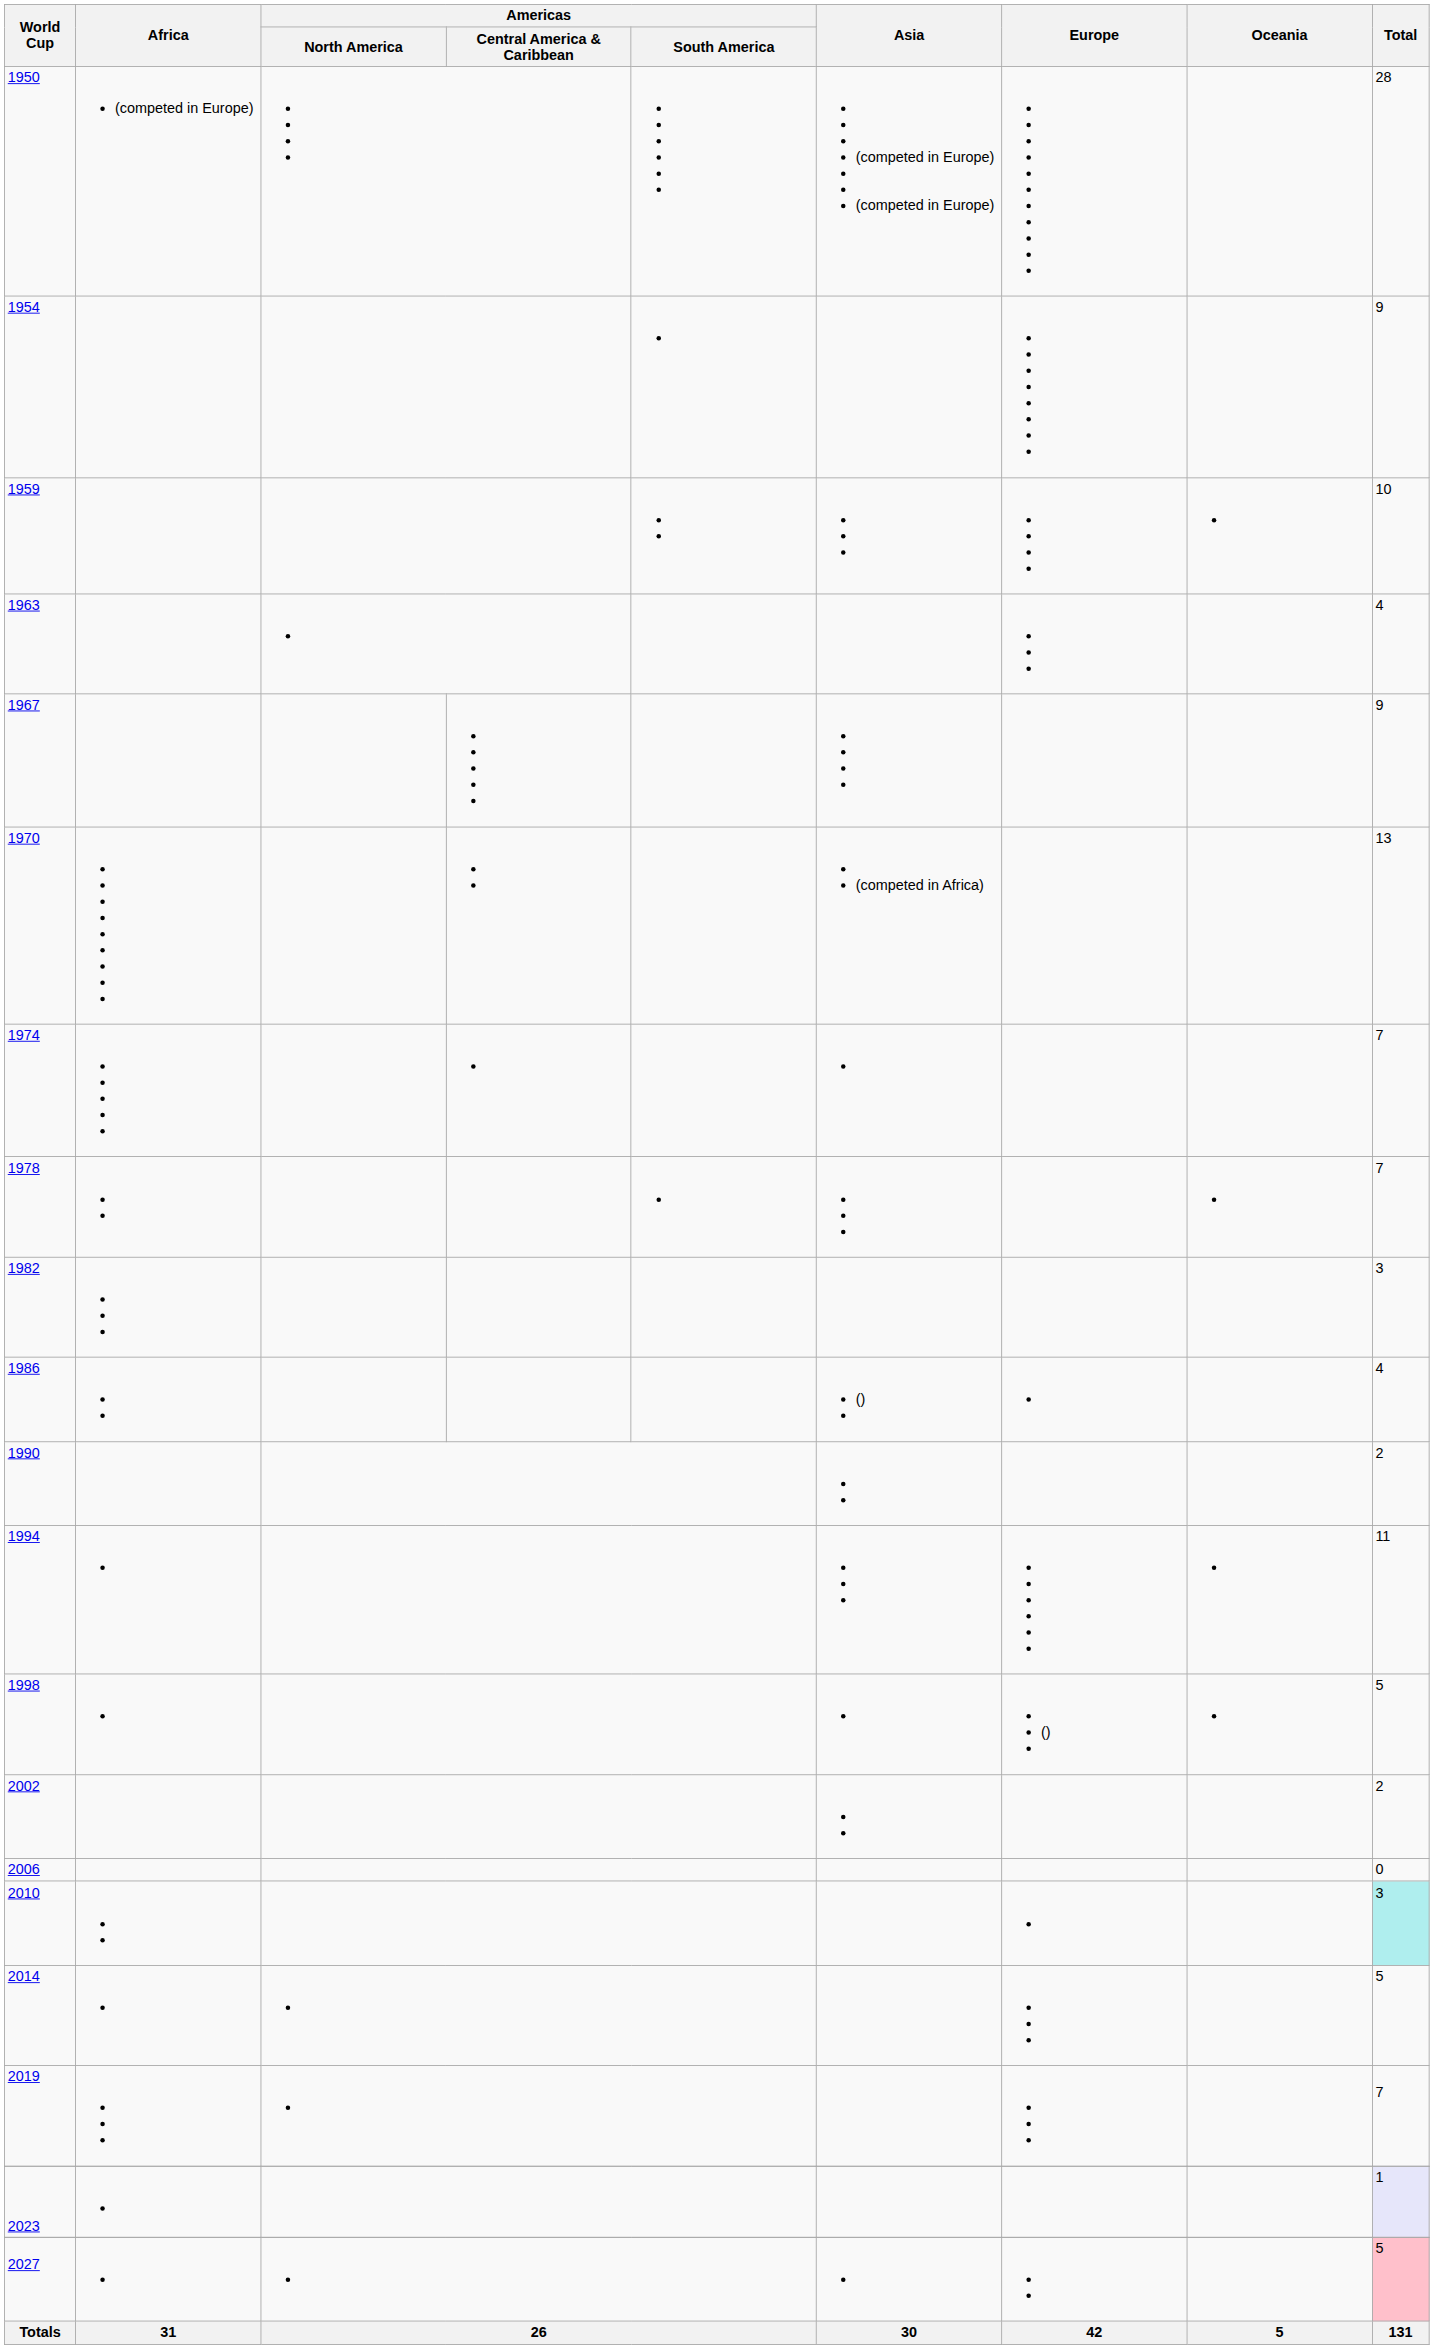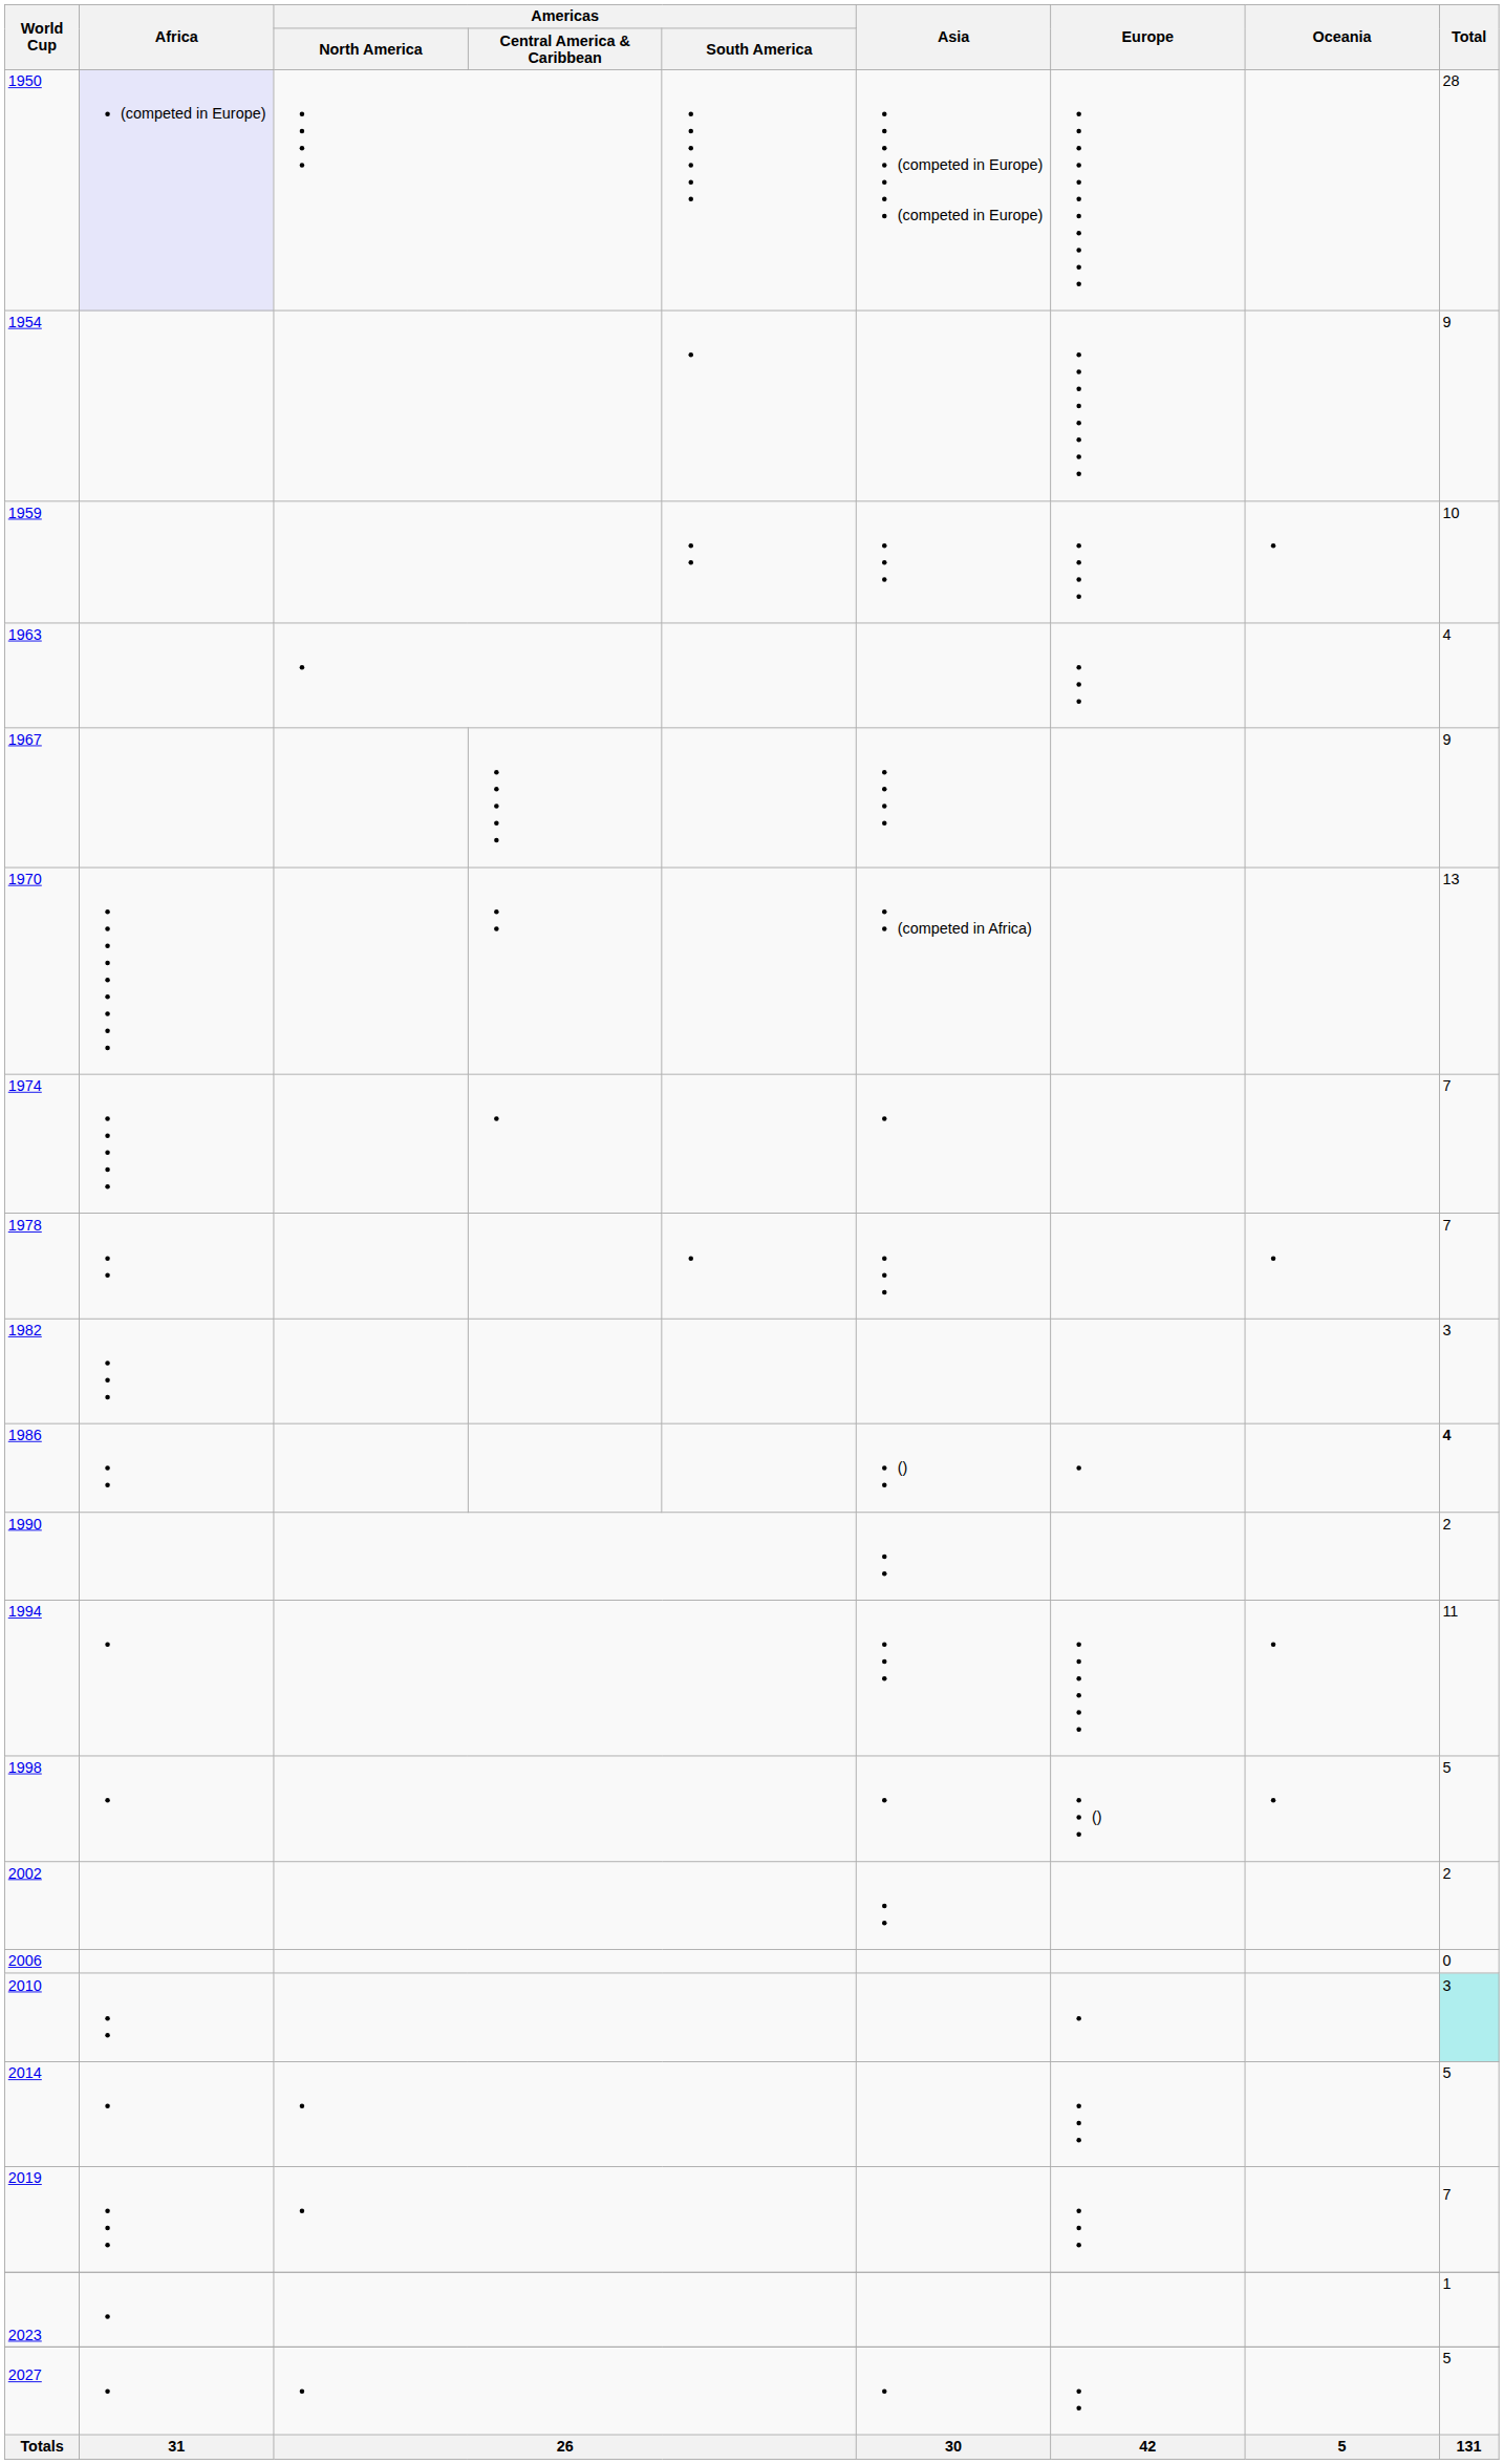1950 | Africa: no background -> lavender background
1986 | Total: normal -> bold
2023 | Total: lavender background -> no background
2027 | Total: pink background -> no background
